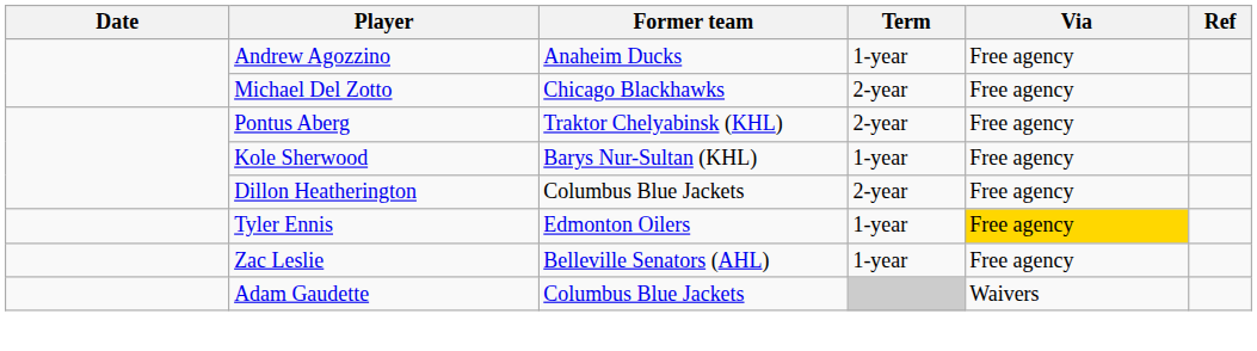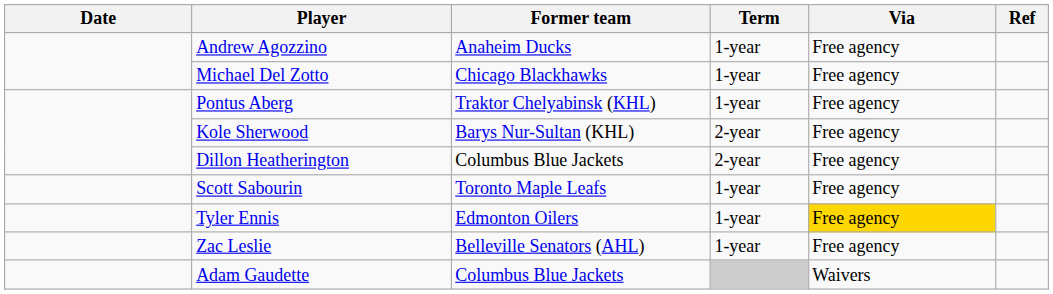Michael Del Zotto | Term: 2-year -> 1-year
Pontus Aberg | Term: 2-year -> 1-year
Kole Sherwood | Term: 1-year -> 2-year
+ row: Scott Sabourin | Toronto Maple Leafs | 1-year | Free agency
